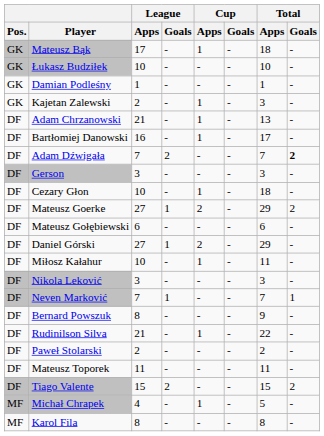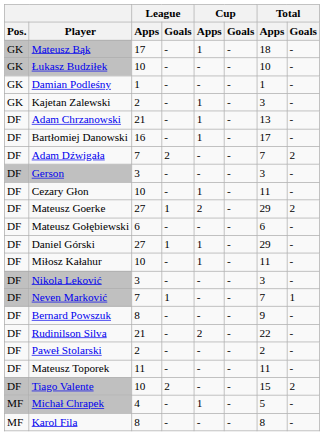Adam Dźwigała | Total / Goals: bold -> normal
Cezary Głon | Total / Apps: 18 -> 11
Daniel Górski | Cup / Apps: 2 -> 1
Rudinilson Silva | Cup / Apps: 1 -> 2
Tiago Valente | League / Apps: 15 -> 10
